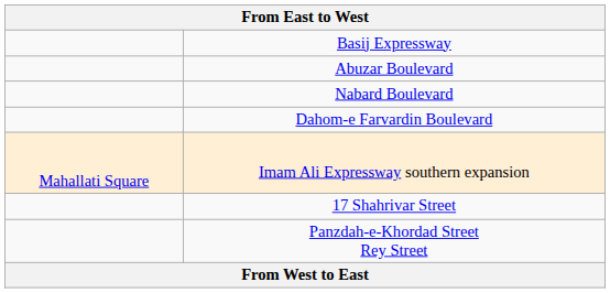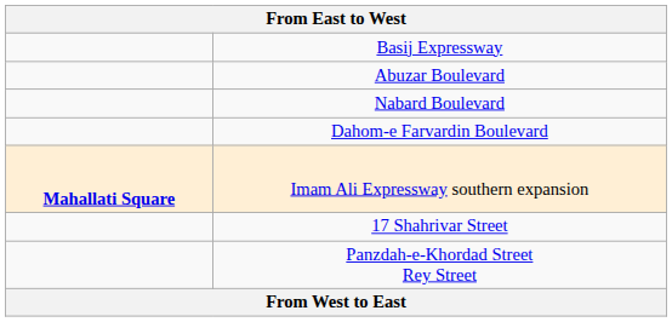Imam Ali Expressway southern expansion | column 1: normal -> bold
